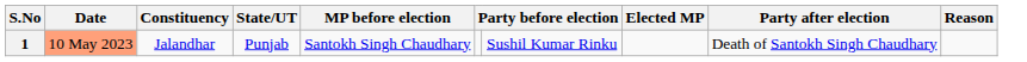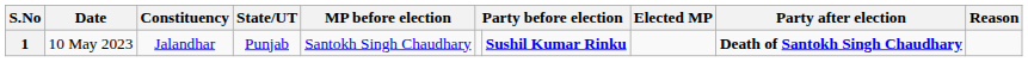1 | Date: lightsalmon background -> no background
1 | column 7: normal -> bold
1 | column 9: normal -> bold
